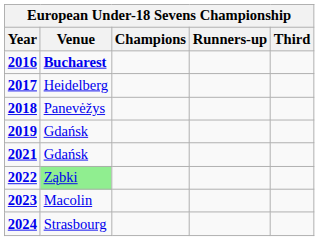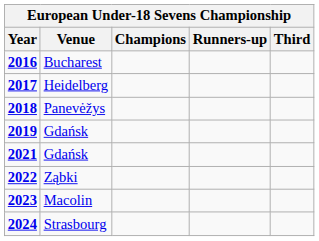2016 | Venue: bold -> normal
2022 | Venue: lightgreen background -> no background
